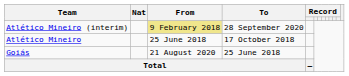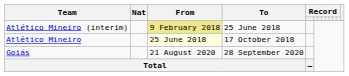Atlético Mineiro (interim) | To: 28 September 2020 -> 25 June 2018
Atlético Mineiro | From: no background -> lightyellow background
Goiás | To: 25 June 2018 -> 28 September 2020
